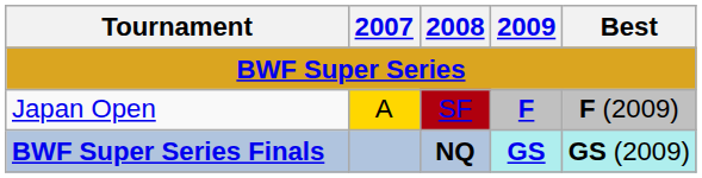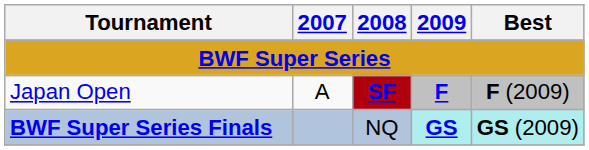Japan Open | 2007: gold background -> no background
Japan Open | 2008: normal -> bold
BWF Super Series Finals | 2008: bold -> normal
